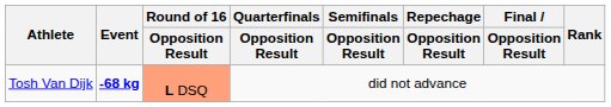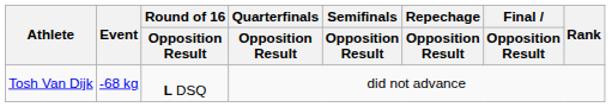Tosh Van Dijk | Event: bold -> normal
Tosh Van Dijk | Round of 16 / Opposition Result: lightsalmon background -> no background
